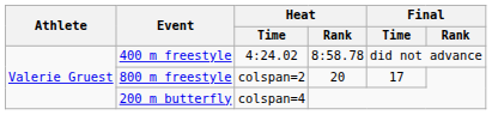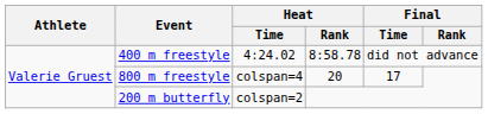800 m freestyle | Heat / Time: colspan=2 -> colspan=4
200 m butterfly | Heat / Time: colspan=4 -> colspan=2
